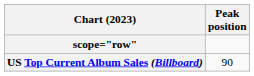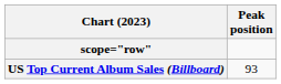US Top Current Album Sales (Billboard) | Peak position: 90 -> 93
